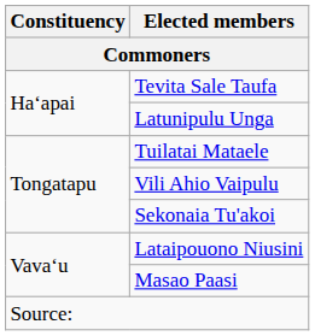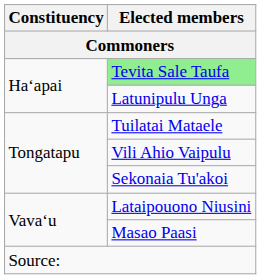Tevita Sale Taufa | Elected members: no background -> lightgreen background
